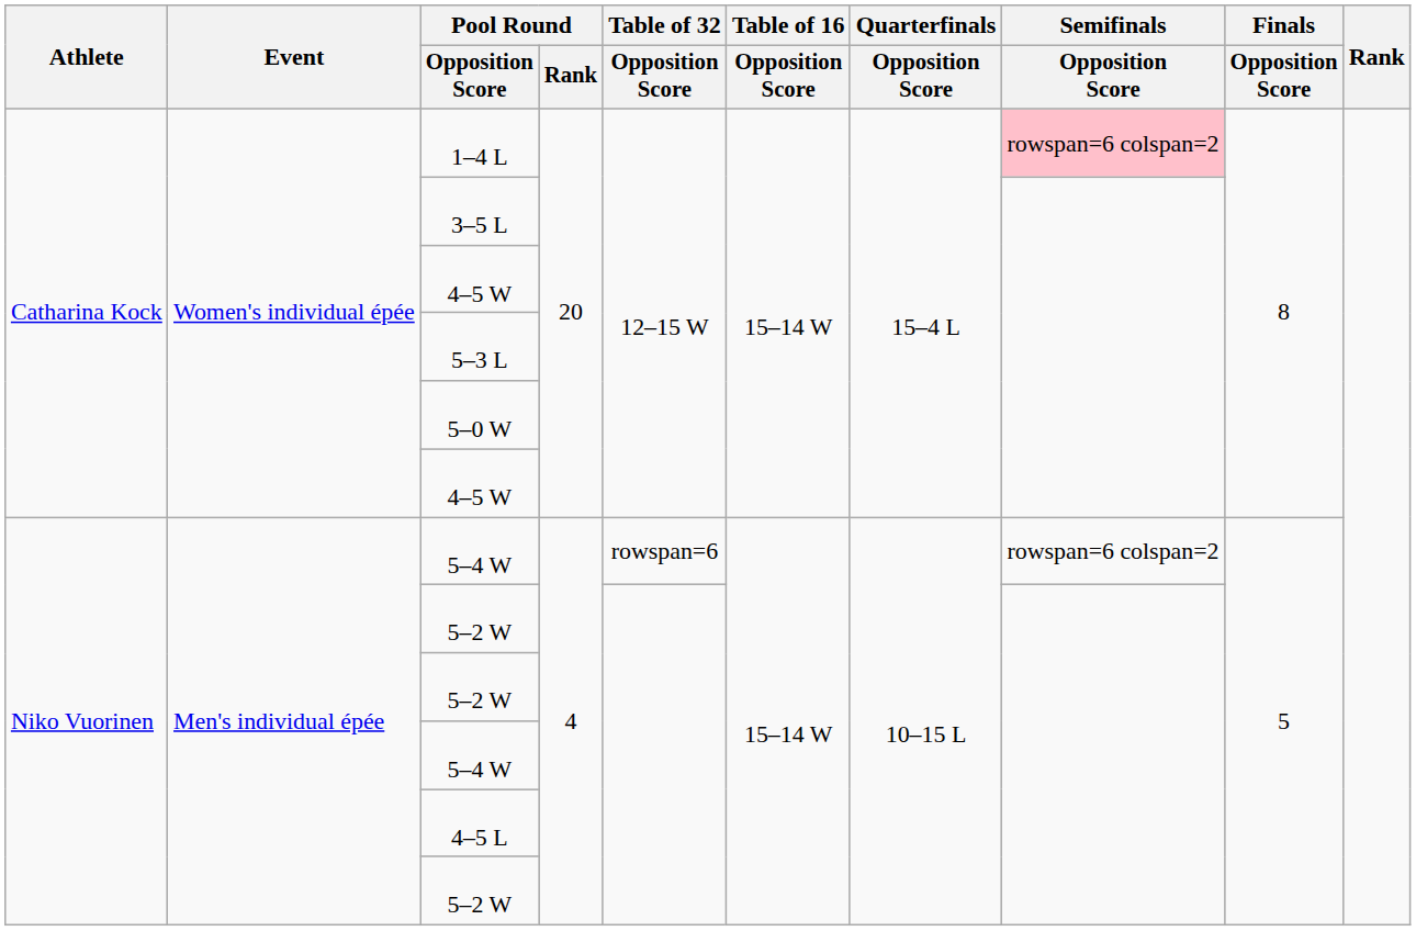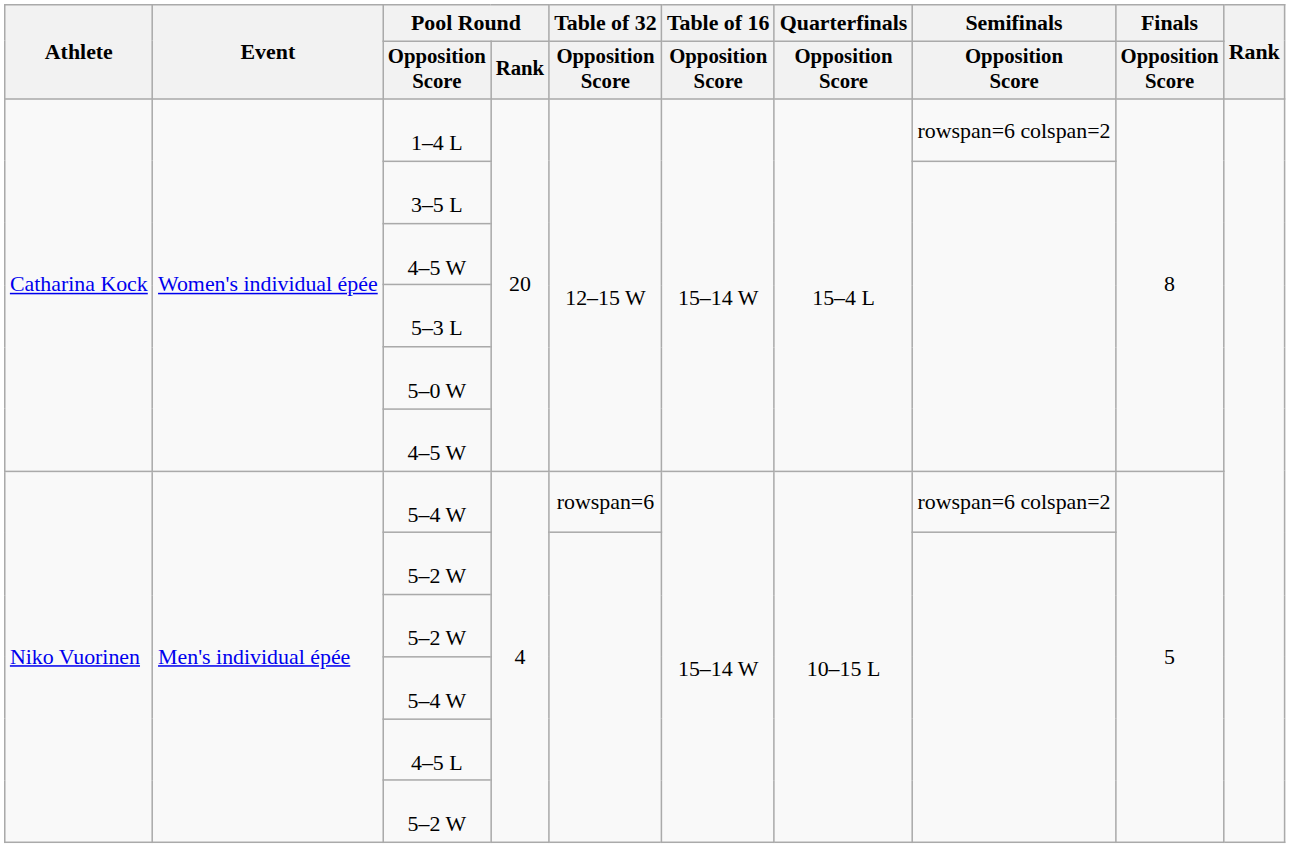1–4 L | Semifinals / Opposition Score: pink background -> no background
